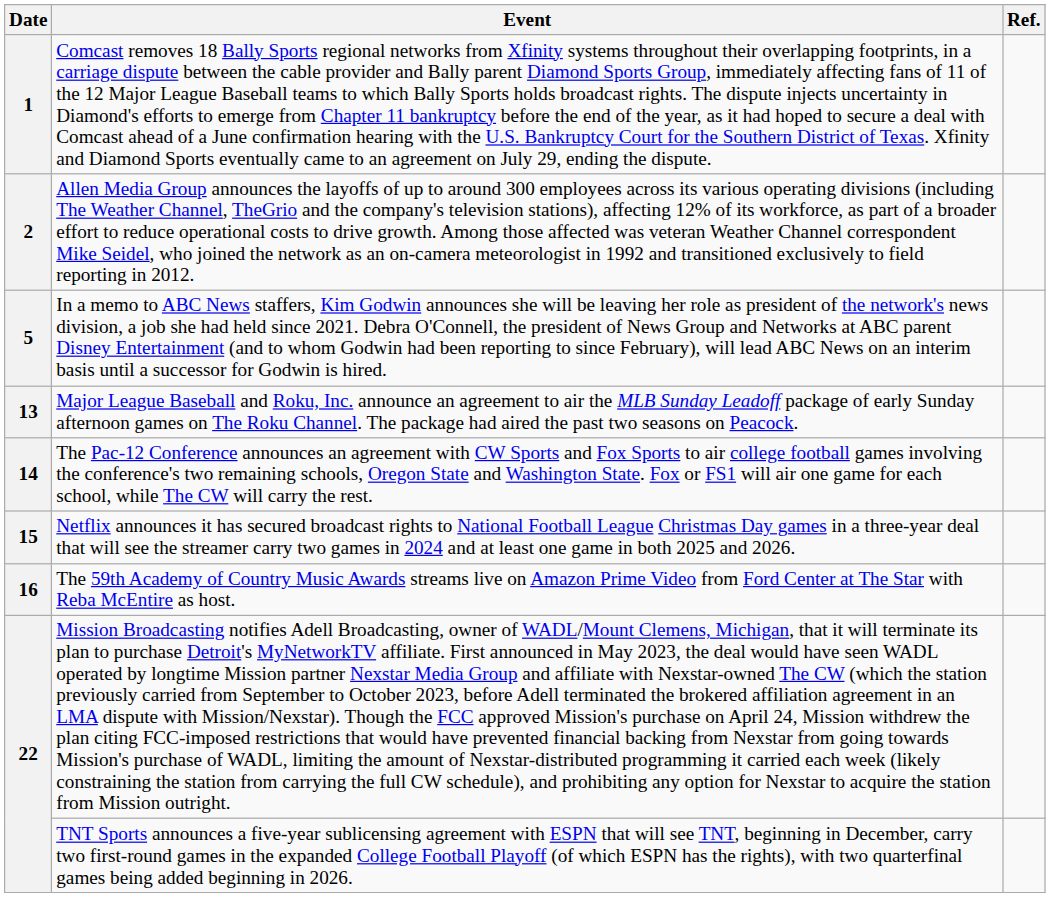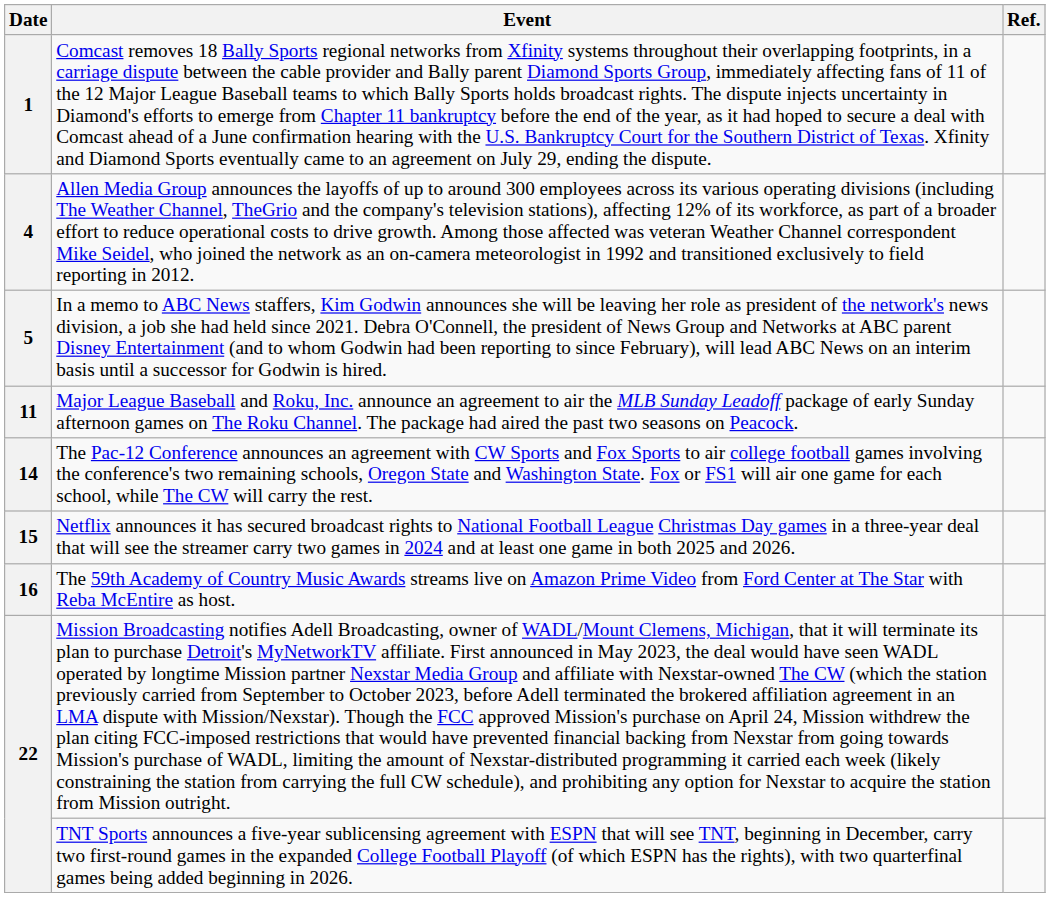row 3 | Date: 2 -> 4
row 5 | Date: 13 -> 11
